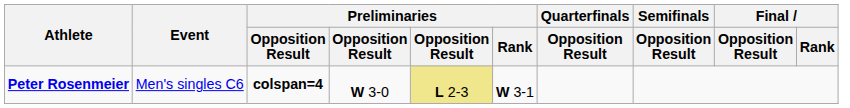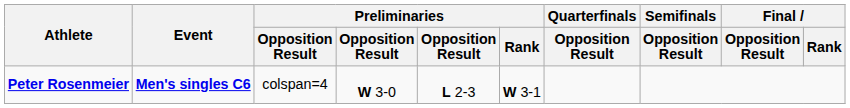Peter Rosenmeier | Event: normal -> bold
Peter Rosenmeier | column 3: bold -> normal
Peter Rosenmeier | column 5: khaki background -> no background
